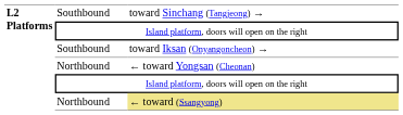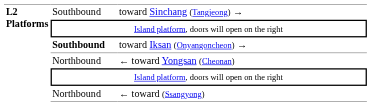toward Iksan (Onyangoncheon) → | column 2: normal -> bold
← toward (Ssangyong) | column 3: khaki background -> no background
